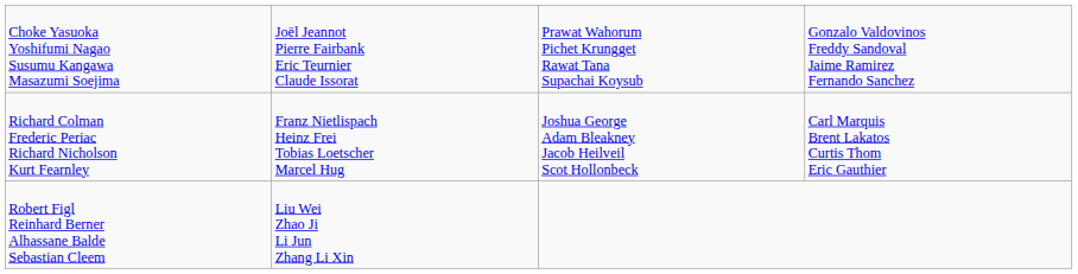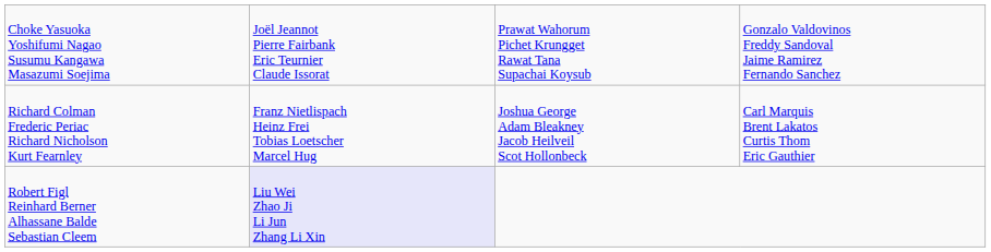Robert Figl Reinhard Berner Alhassane Balde Sebastian Cleem | column 2: no background -> lavender background
